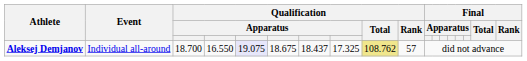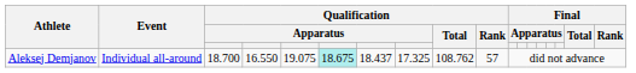row 4 | Athlete: bold -> normal
row 4 | column 5: lavender background -> no background
row 4 | column 6: no background -> paleturquoise background
row 4 | Qualification / Total: khaki background -> no background
